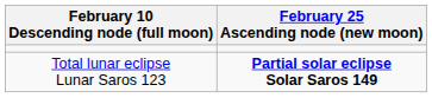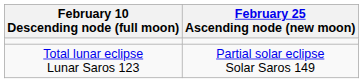row 3 | February 25 Ascending node (new moon): bold -> normal
